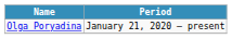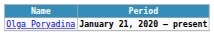Olga Poryadina | Period: normal -> bold
